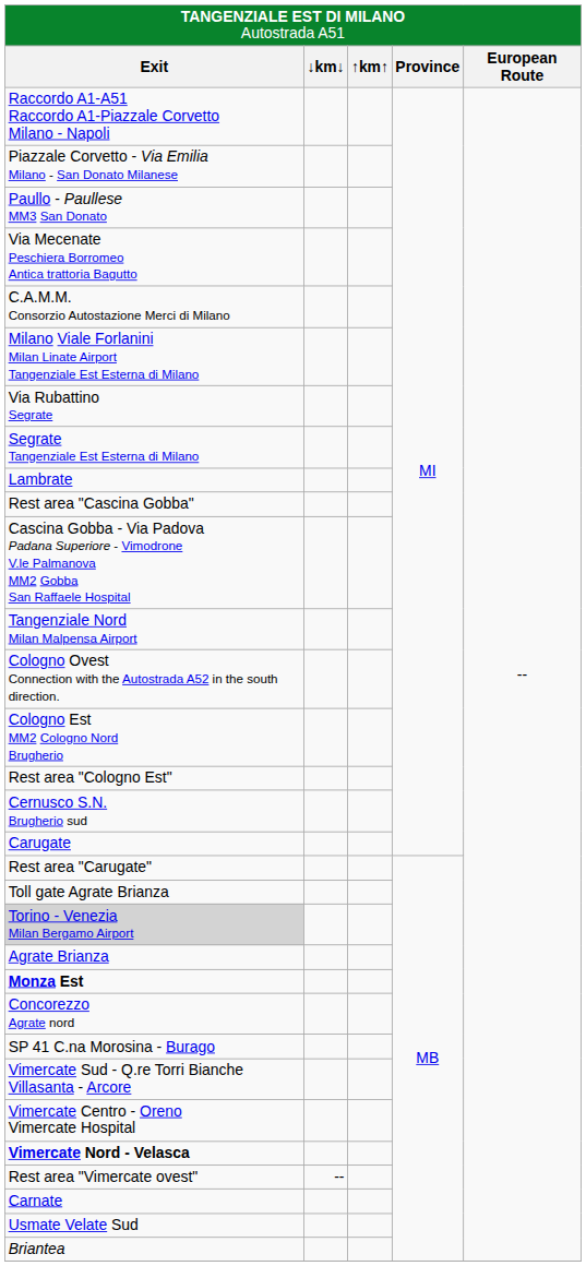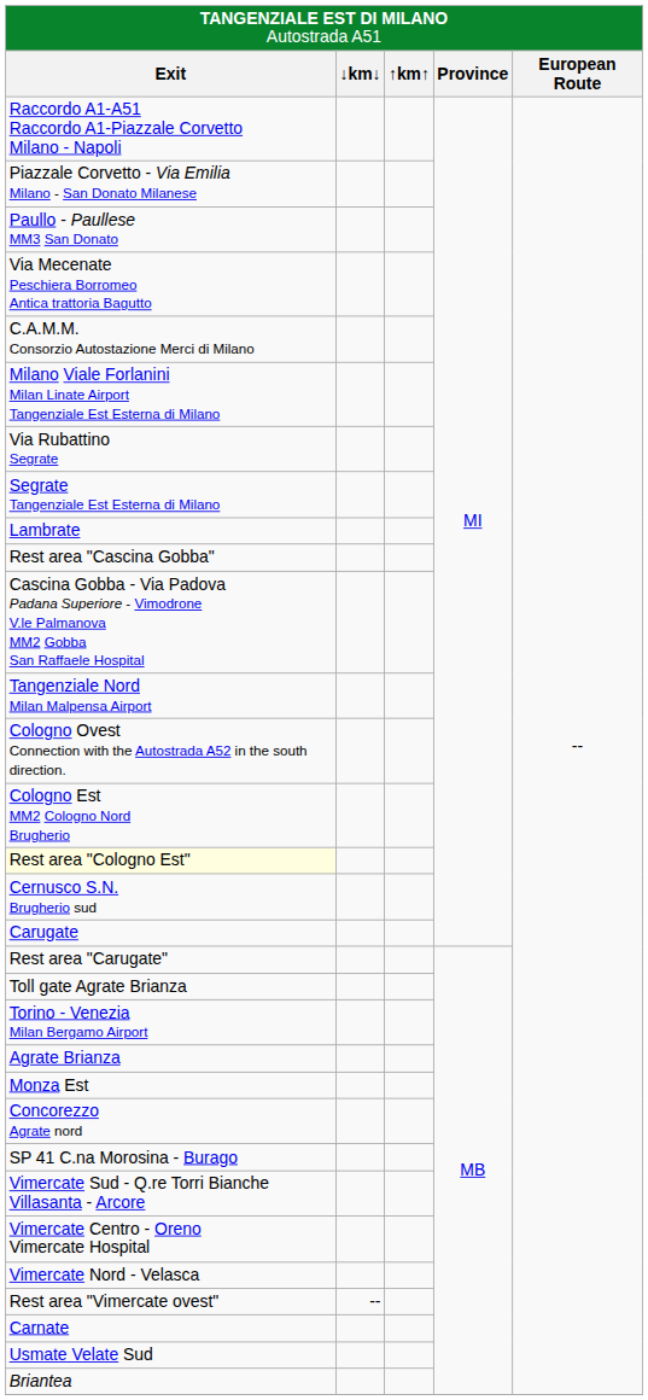Rest area "Cologno Est" | column 1: no background -> lightyellow background
Torino - Venezia Milan Bergamo Airport | column 1: lightgrey background -> no background
Monza Est | column 1: bold -> normal
Vimercate Nord - Velasca | column 1: bold -> normal
